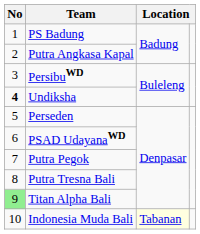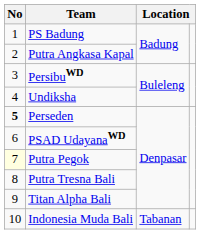Undiksha | No: bold -> normal
Perseden | No: normal -> bold
Putra Pegok | No: no background -> lightyellow background
Titan Alpha Bali | No: lightgreen background -> no background
Indonesia Muda Bali | column 3: lightyellow background -> no background
